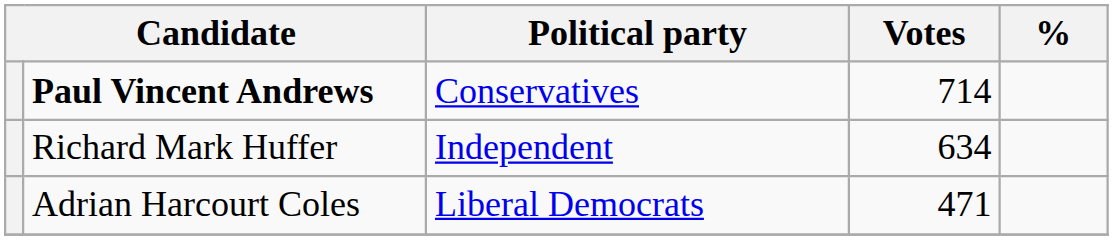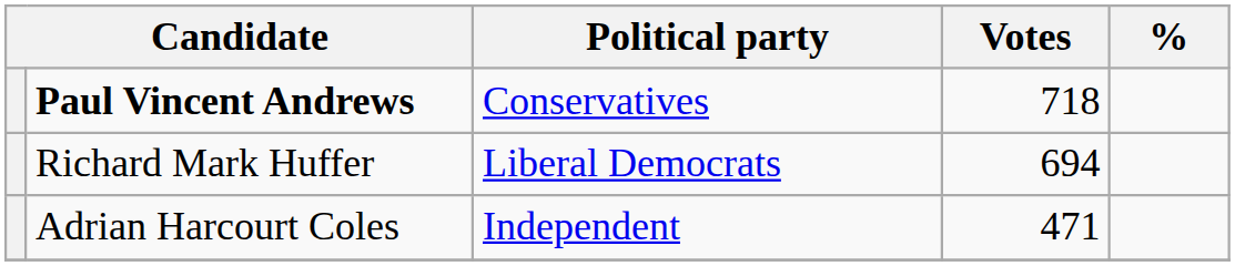Paul Vincent Andrews | Votes: 714 -> 718
Richard Mark Huffer | Political party: Independent -> Liberal Democrats
Richard Mark Huffer | Votes: 634 -> 694
Adrian Harcourt Coles | Political party: Liberal Democrats -> Independent
